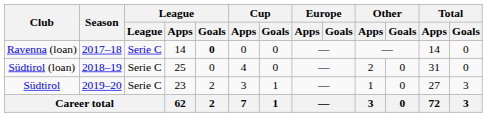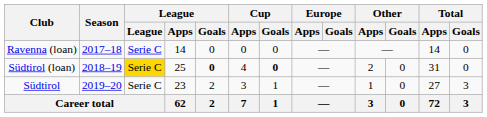Ravenna (loan) | League / Goals: bold -> normal
Südtirol (loan) | League: no background -> gold background
Südtirol (loan) | League / Goals: normal -> bold
Südtirol (loan) | Cup / Goals: normal -> bold
